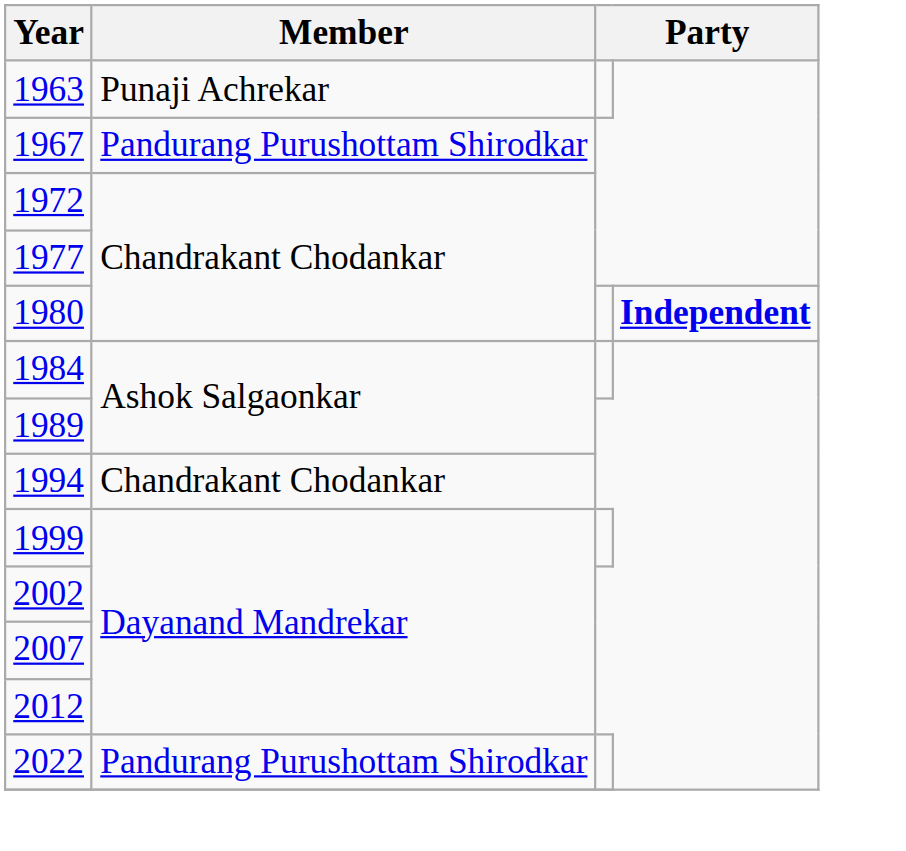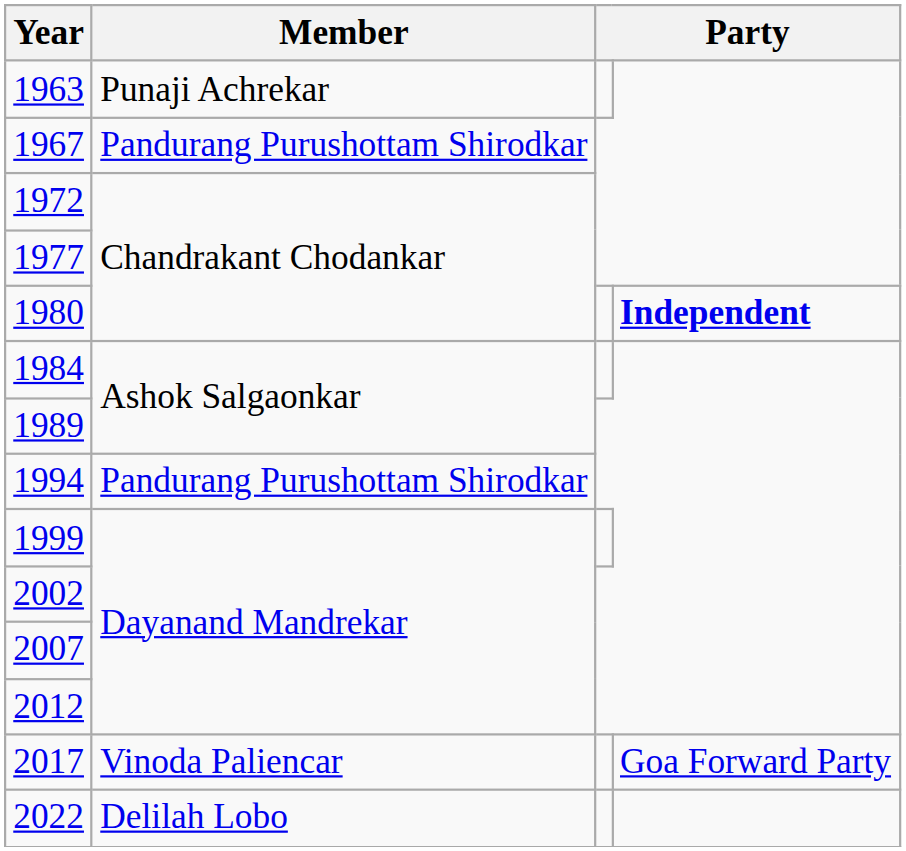1994 | Member: Chandrakant Chodankar -> Pandurang Purushottam Shirodkar
+ row: 2017 | Vinoda Paliencar | Goa Forward Party
2022 | Member: Pandurang Purushottam Shirodkar -> Delilah Lobo
